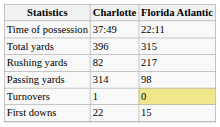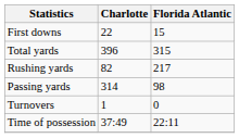rows swapped: First downs <-> Time of possession
Turnovers | Florida Atlantic: khaki background -> no background
